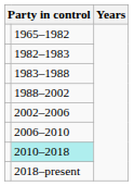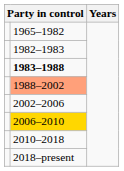1983–1988 | column 2: normal -> bold
1988–2002 | column 2: no background -> lightsalmon background
2006–2010 | column 2: no background -> gold background
2010–2018 | column 2: paleturquoise background -> no background
